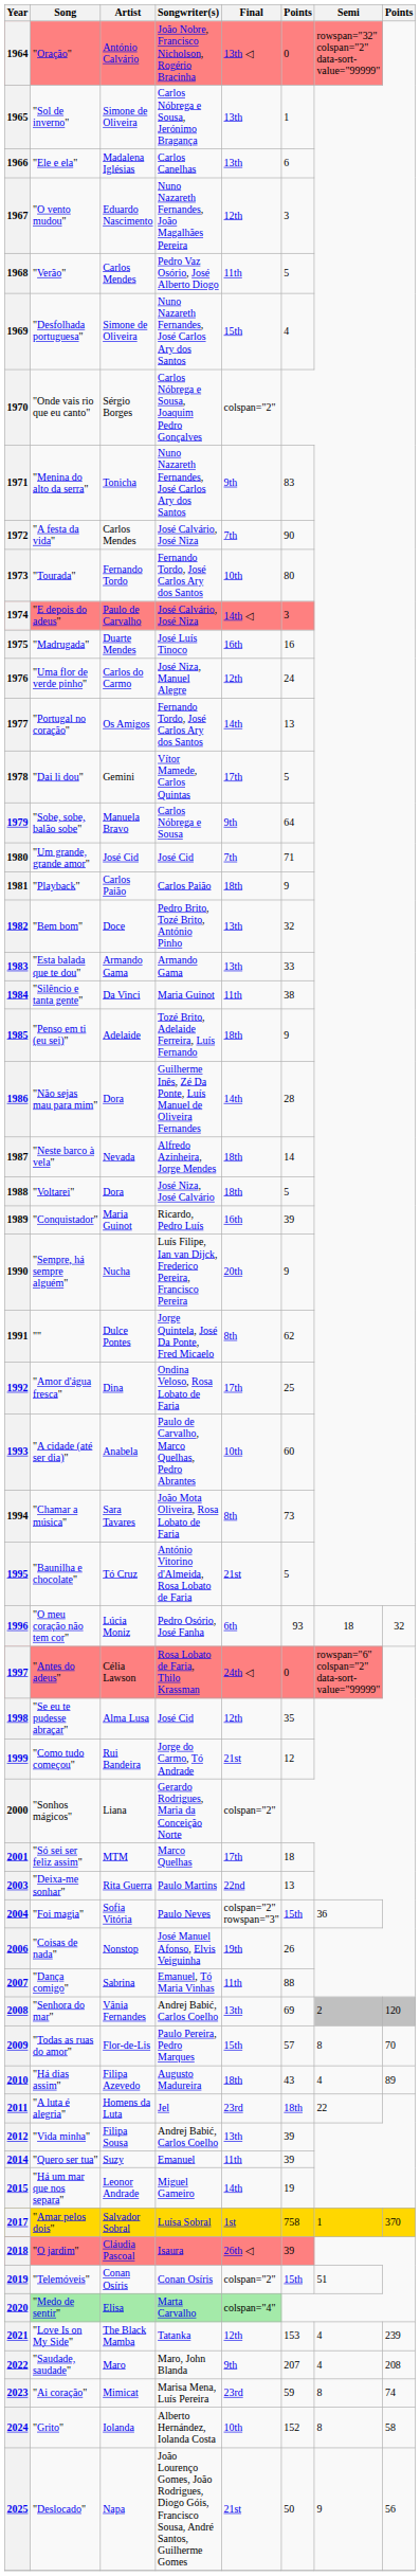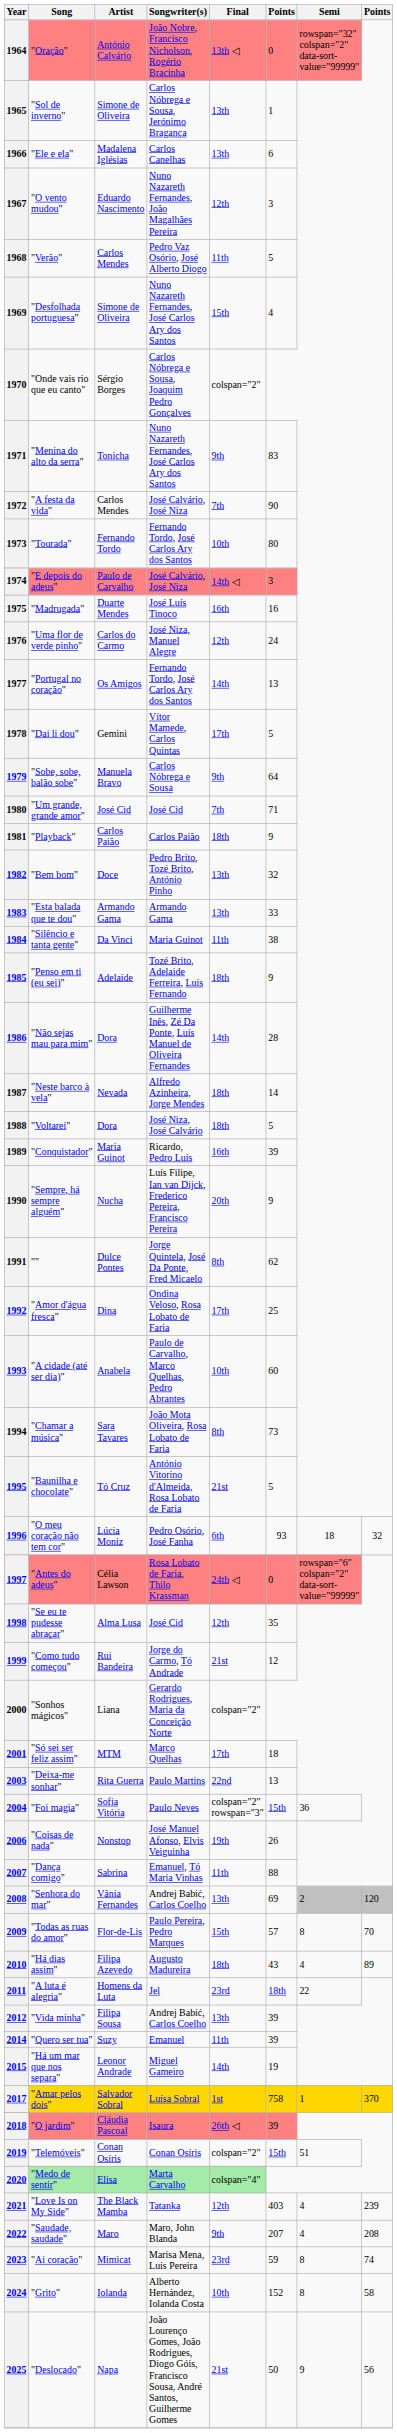2021 | column 6: 153 -> 403
